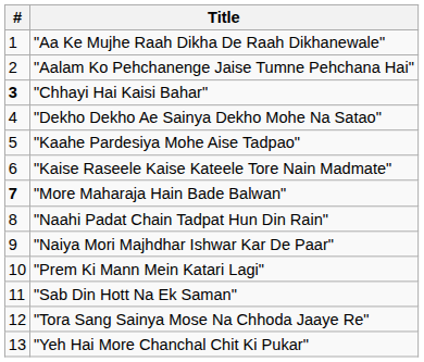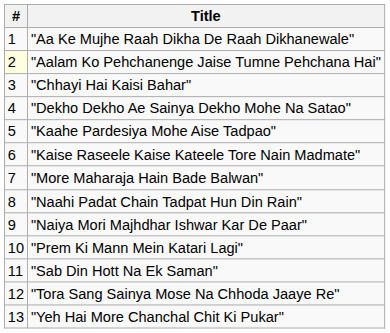"Aalam Ko Pehchanenge Jaise Tumne Pehchana Hai" | #: no background -> lightyellow background
"Chhayi Hai Kaisi Bahar" | #: bold -> normal
"More Maharaja Hain Bade Balwan" | #: bold -> normal
